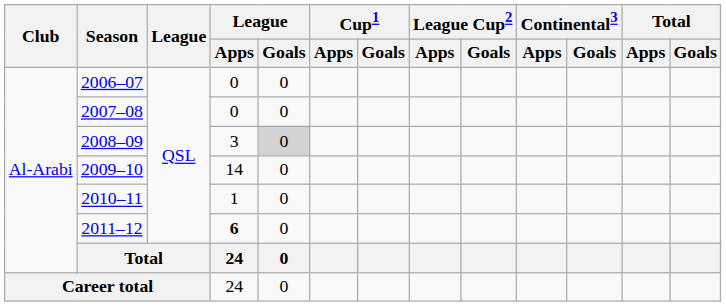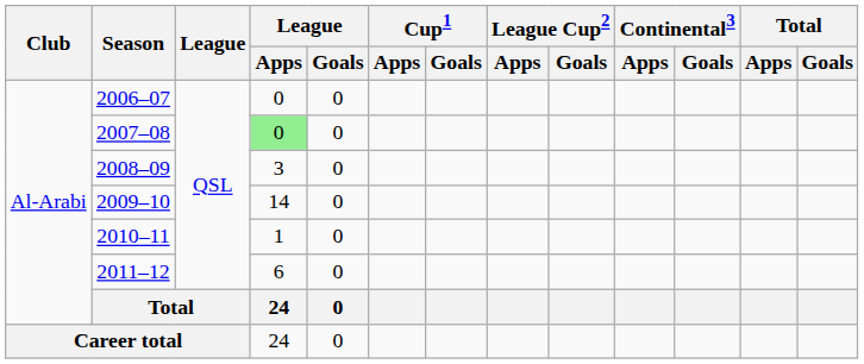2007–08 | League / Apps: no background -> lightgreen background
2008–09 | League / Goals: lightgrey background -> no background
2011–12 | League / Apps: bold -> normal
